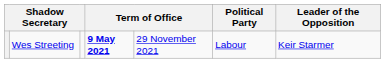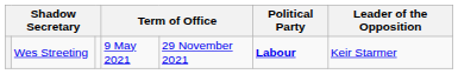Wes Streeting | column 4: bold -> normal
Wes Streeting | Political Party: normal -> bold
